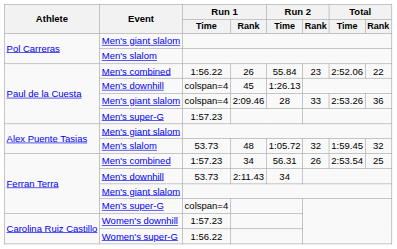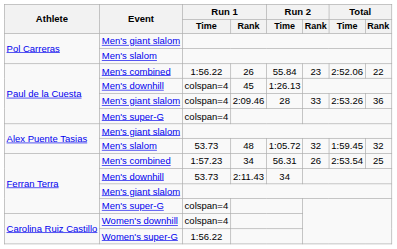Paul de la Cuesta / Men's super-G | Run 1 / Time: 1:57.23 -> colspan=4
Women's downhill | Run 1 / Time: 1:57.23 -> colspan=4
